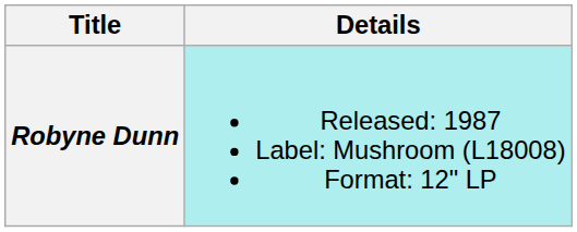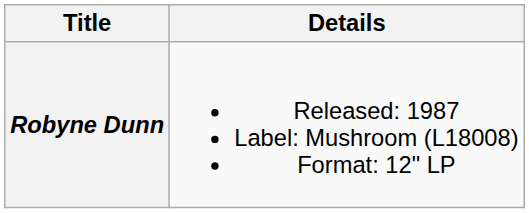Robyne Dunn | Details: paleturquoise background -> no background
